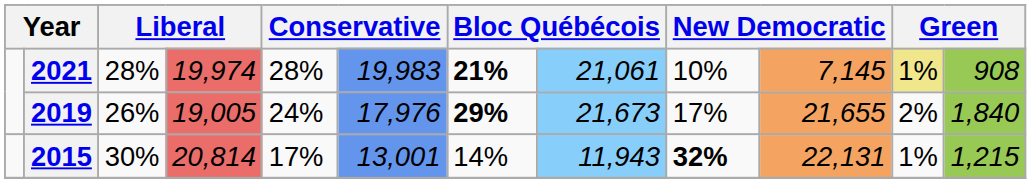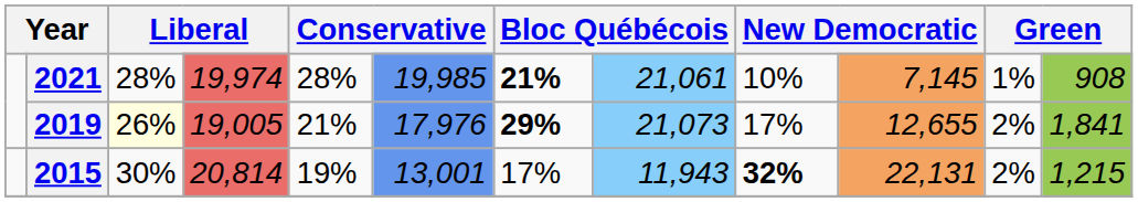2021 | column 6: 19,983 -> 19,985
2021 | column 11: khaki background -> no background
2019 | column 3: no background -> lightyellow background
2019 | column 5: 24% -> 21%
2019 | column 8: 21,673 -> 21,073
2019 | column 10: 21,655 -> 12,655
2019 | column 12: 1,840 -> 1,841
2015 | column 5: 17% -> 19%
2015 | column 7: 14% -> 17%
2015 | column 11: 1% -> 2%
